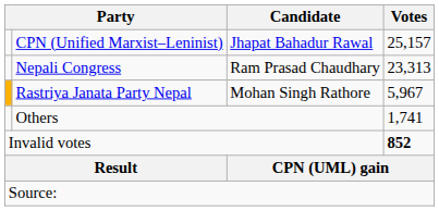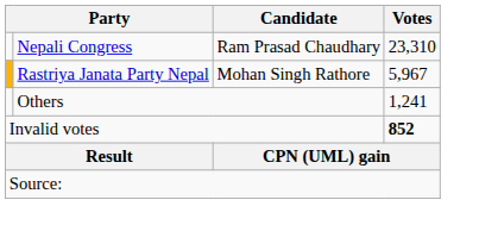- row: CPN (Unified Marxist–Leninist) | Jhapat Bahadur Rawal | 25,157
Nepali Congress | Votes: 23,313 -> 23,310
Others | Votes: 1,741 -> 1,241
